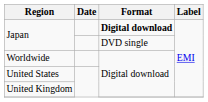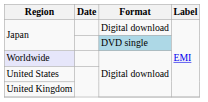Japan / Digital download | Format: bold -> normal
Japan / DVD single | Format: no background -> lightblue background
Worldwide | Region: no background -> lavender background
